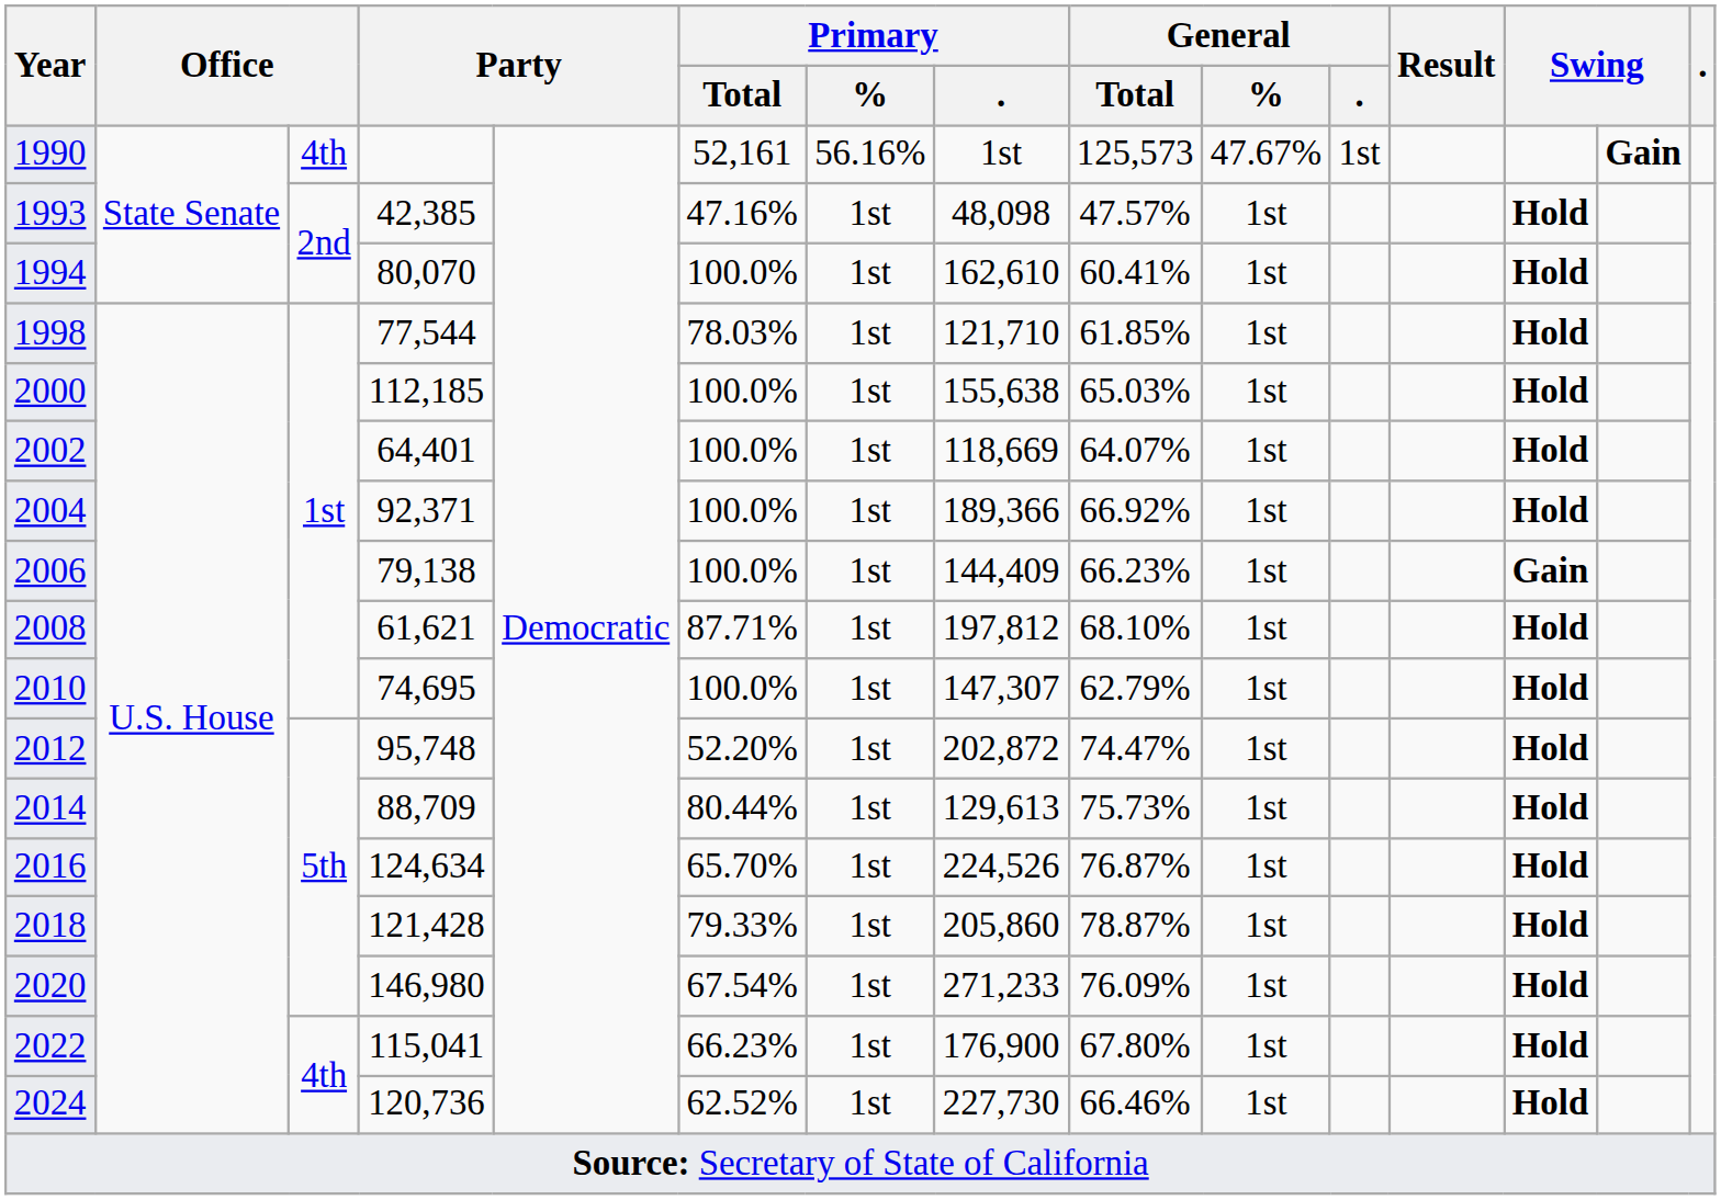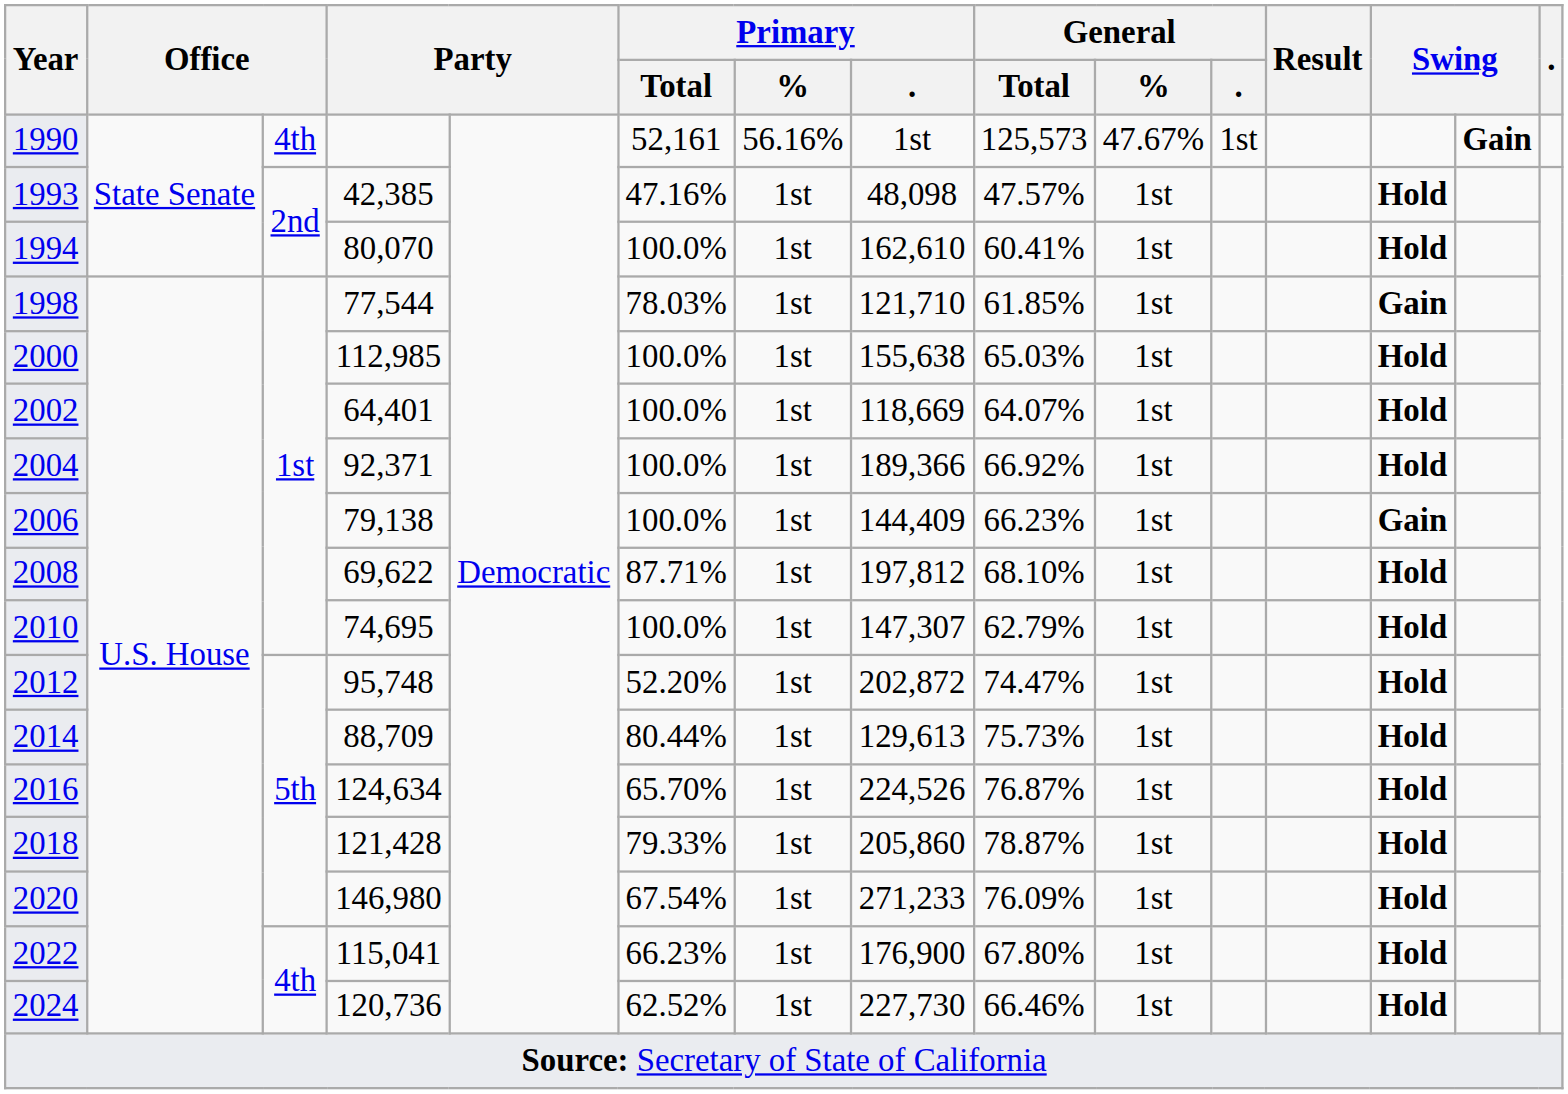1998 | column 13: Hold -> Gain
2000 | column 4: 112,185 -> 112,985
2008 | column 4: 61,621 -> 69,622
